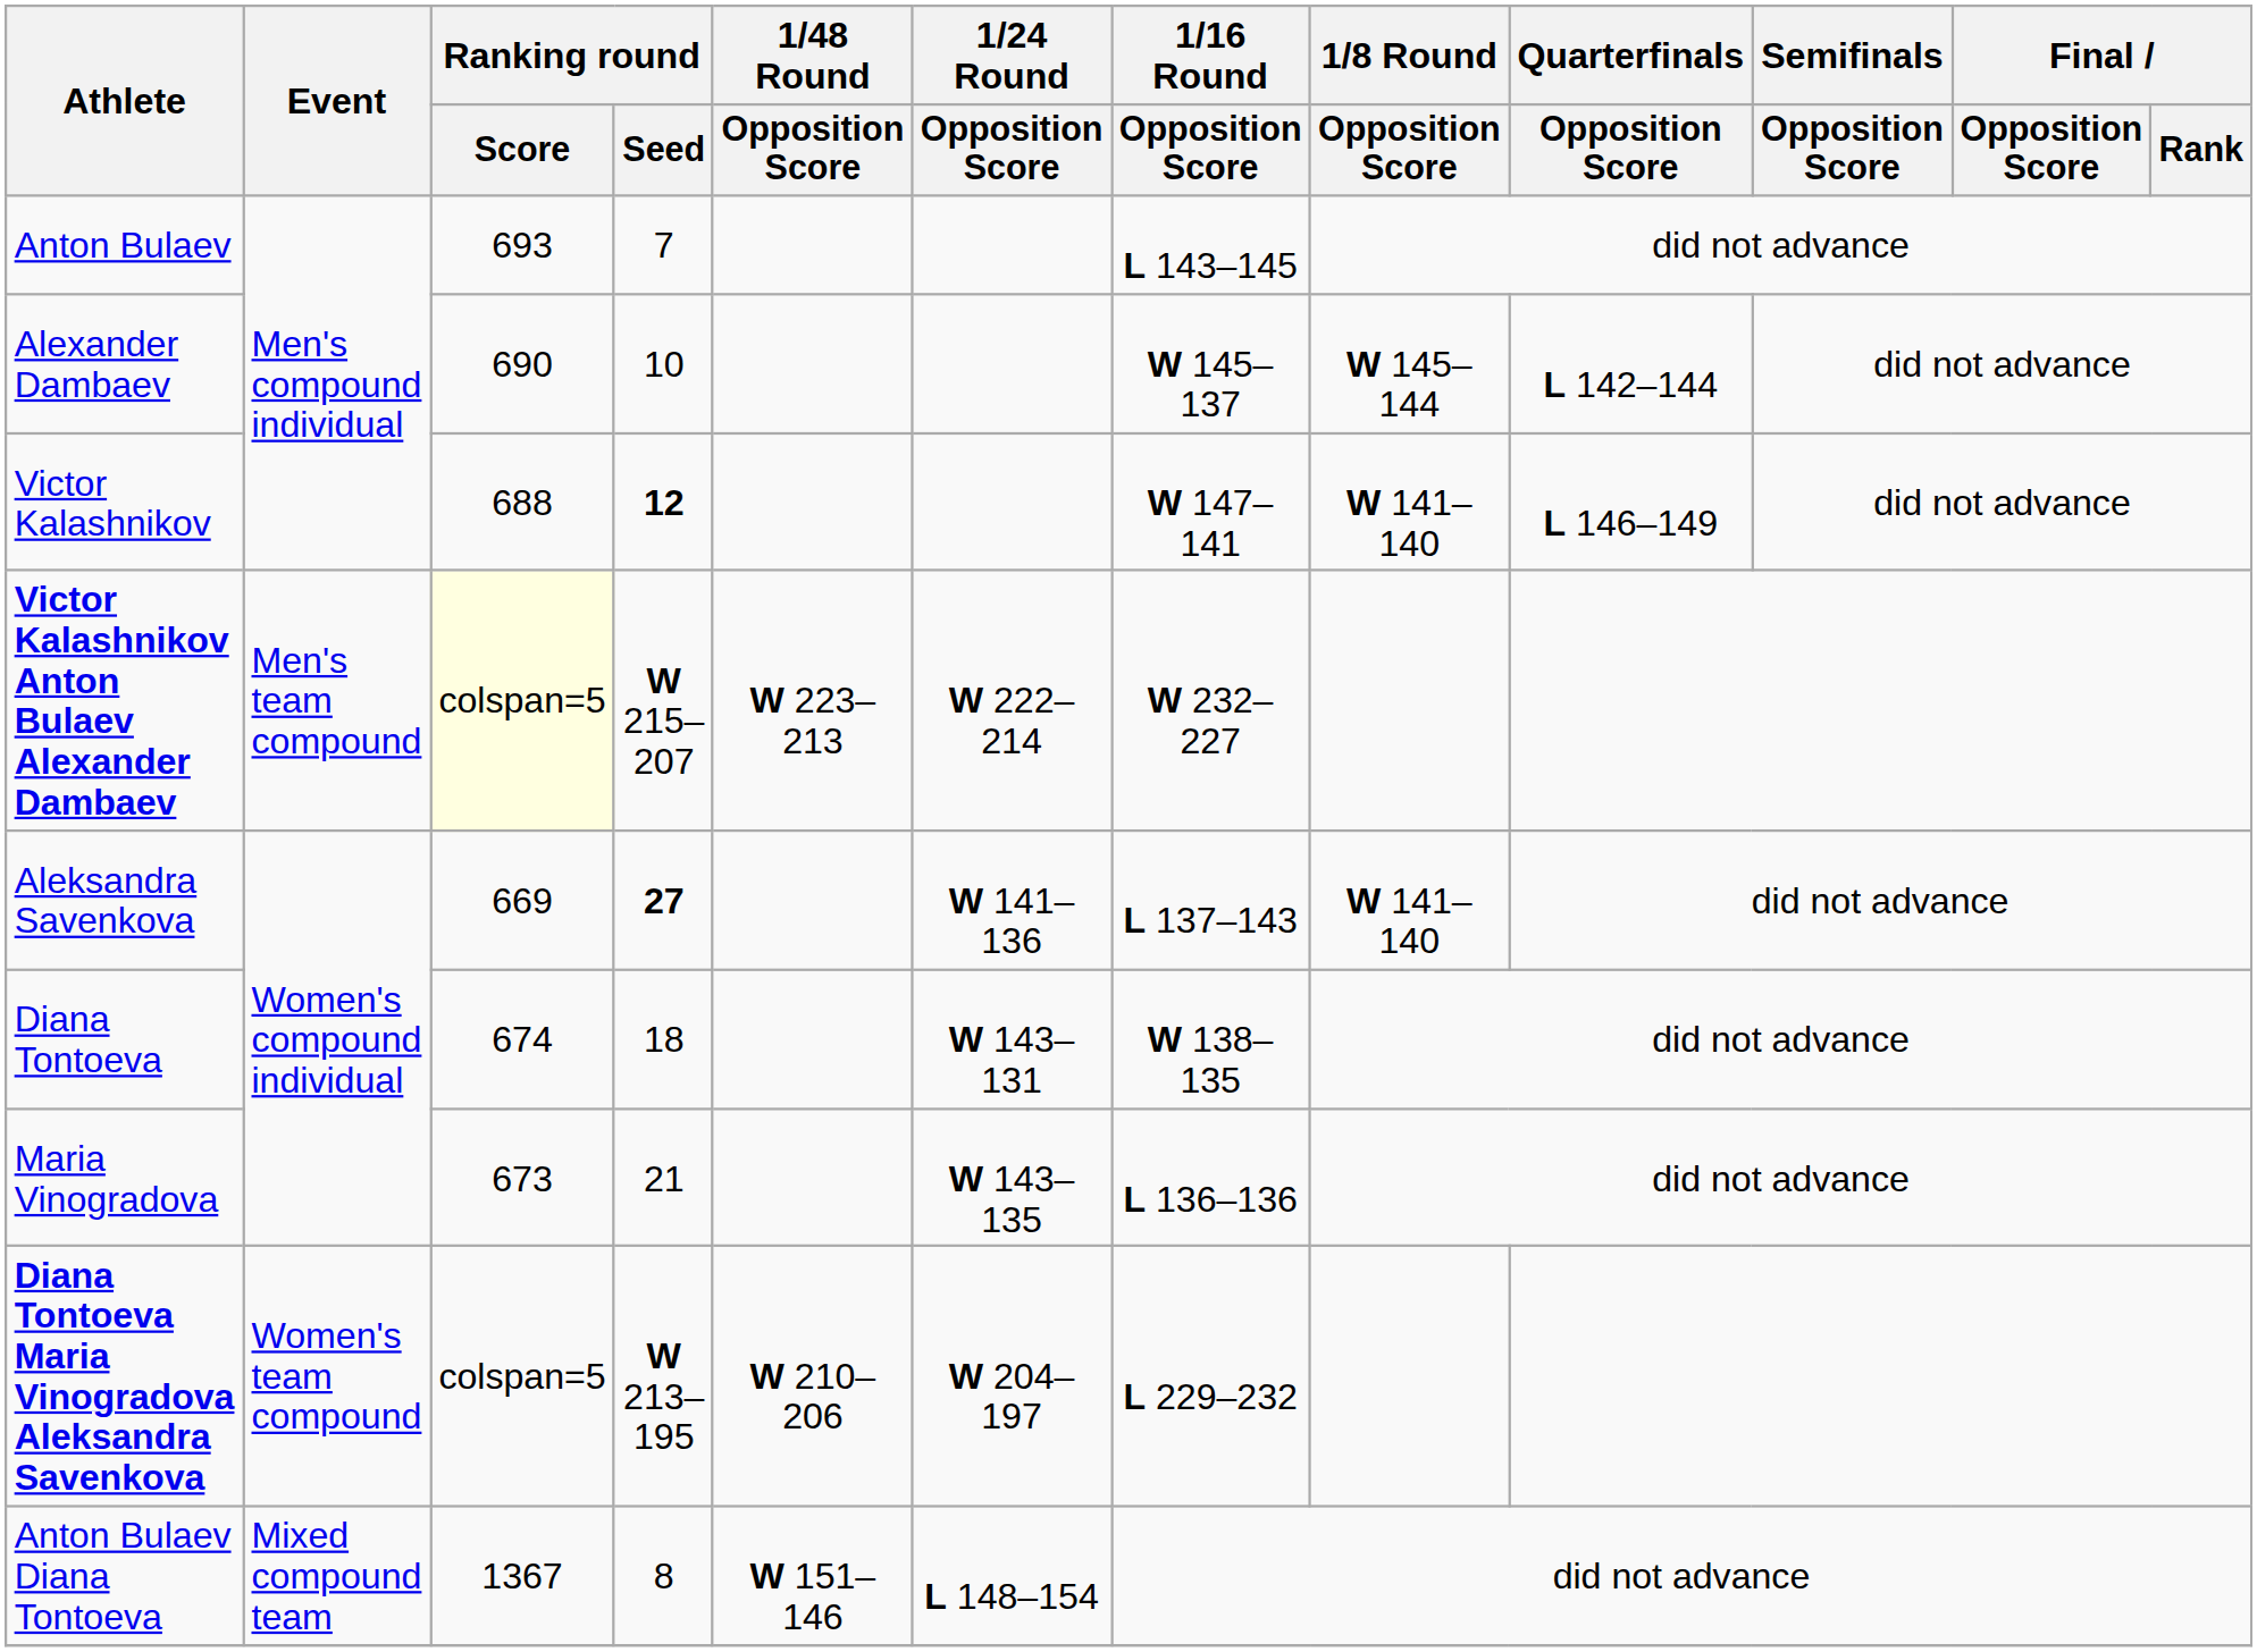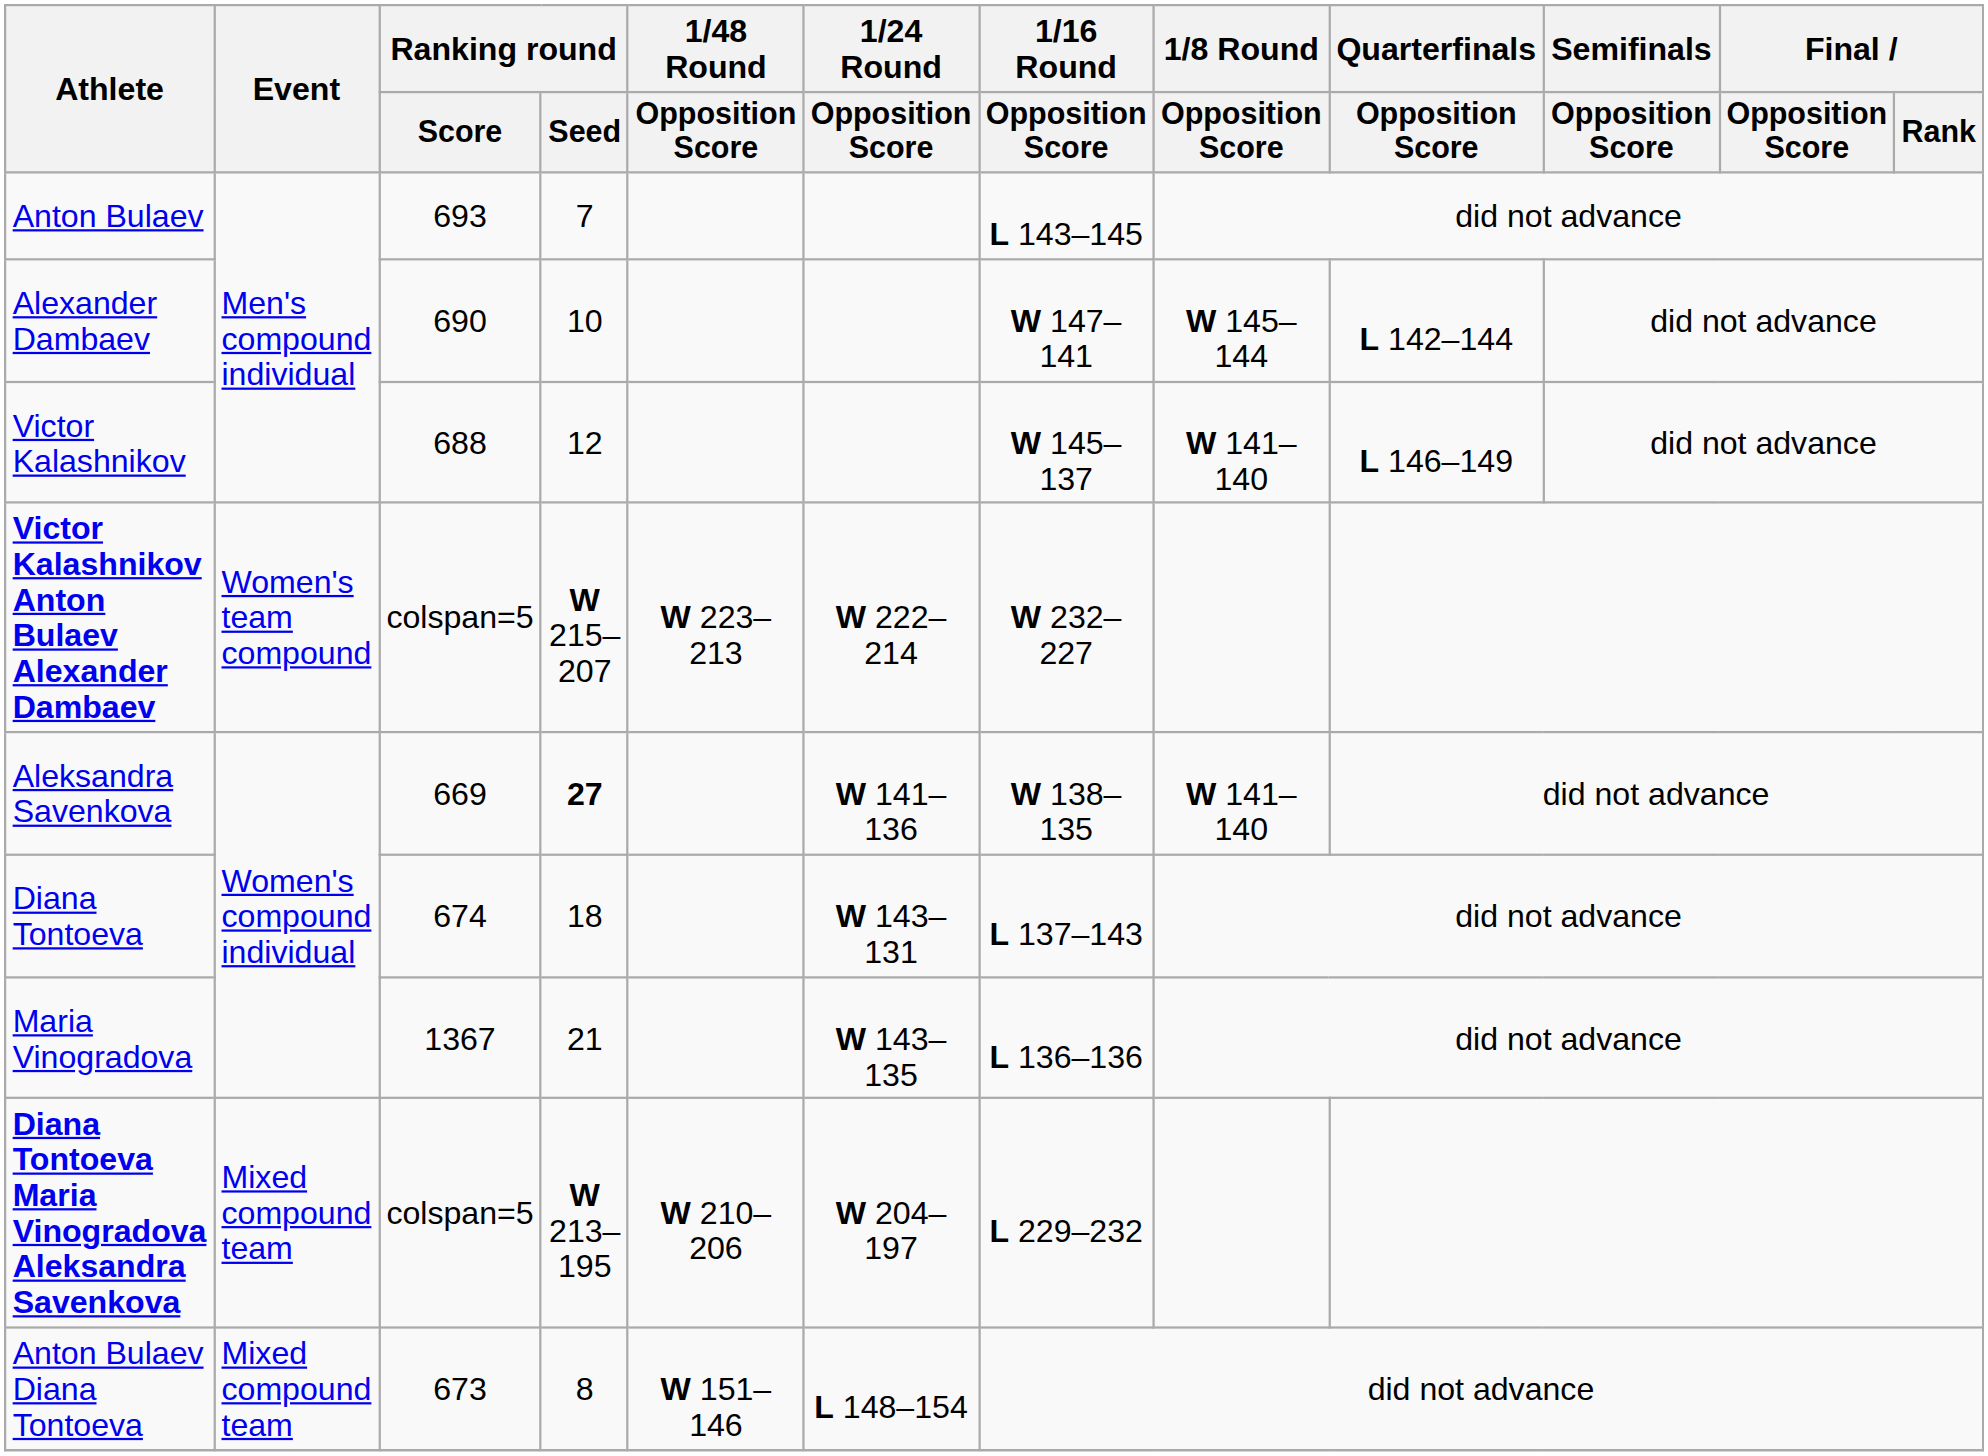Alexander Dambaev | 1/16 Round / Opposition Score: W 145–137 -> W 147–141
Victor Kalashnikov | Ranking round / Seed: bold -> normal
Victor Kalashnikov | 1/16 Round / Opposition Score: W 147–141 -> W 145–137
Victor Kalashnikov Anton Bulaev Alexander Dambaev | Event: Men's team compound -> Women's team compound
Victor Kalashnikov Anton Bulaev Alexander Dambaev | Ranking round / Score: lightyellow background -> no background
Aleksandra Savenkova | 1/16 Round / Opposition Score: L 137–143 -> W 138–135
Diana Tontoeva | 1/16 Round / Opposition Score: W 138–135 -> L 137–143
Maria Vinogradova | Ranking round / Score: 673 -> 1367
Diana Tontoeva Maria Vinogradova Aleksandra Savenkova | Event: Women's team compound -> Mixed compound team
Anton Bulaev Diana Tontoeva | Ranking round / Score: 1367 -> 673
